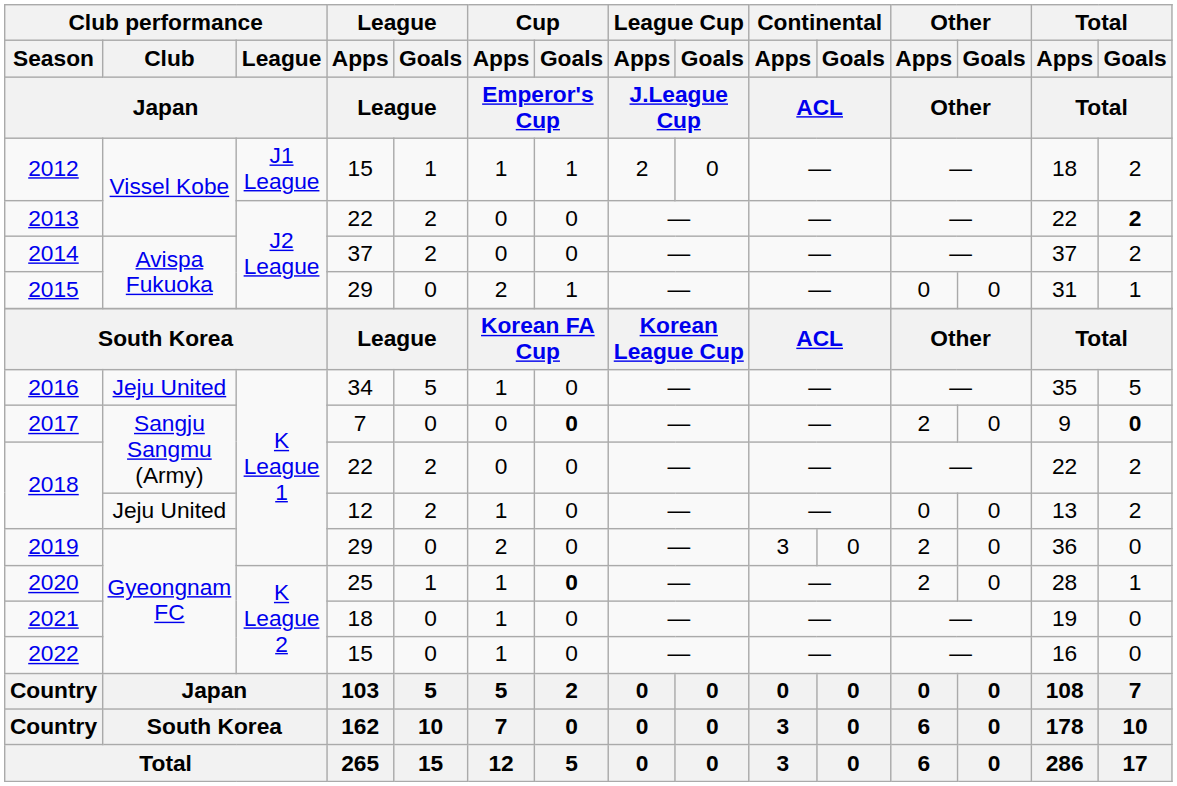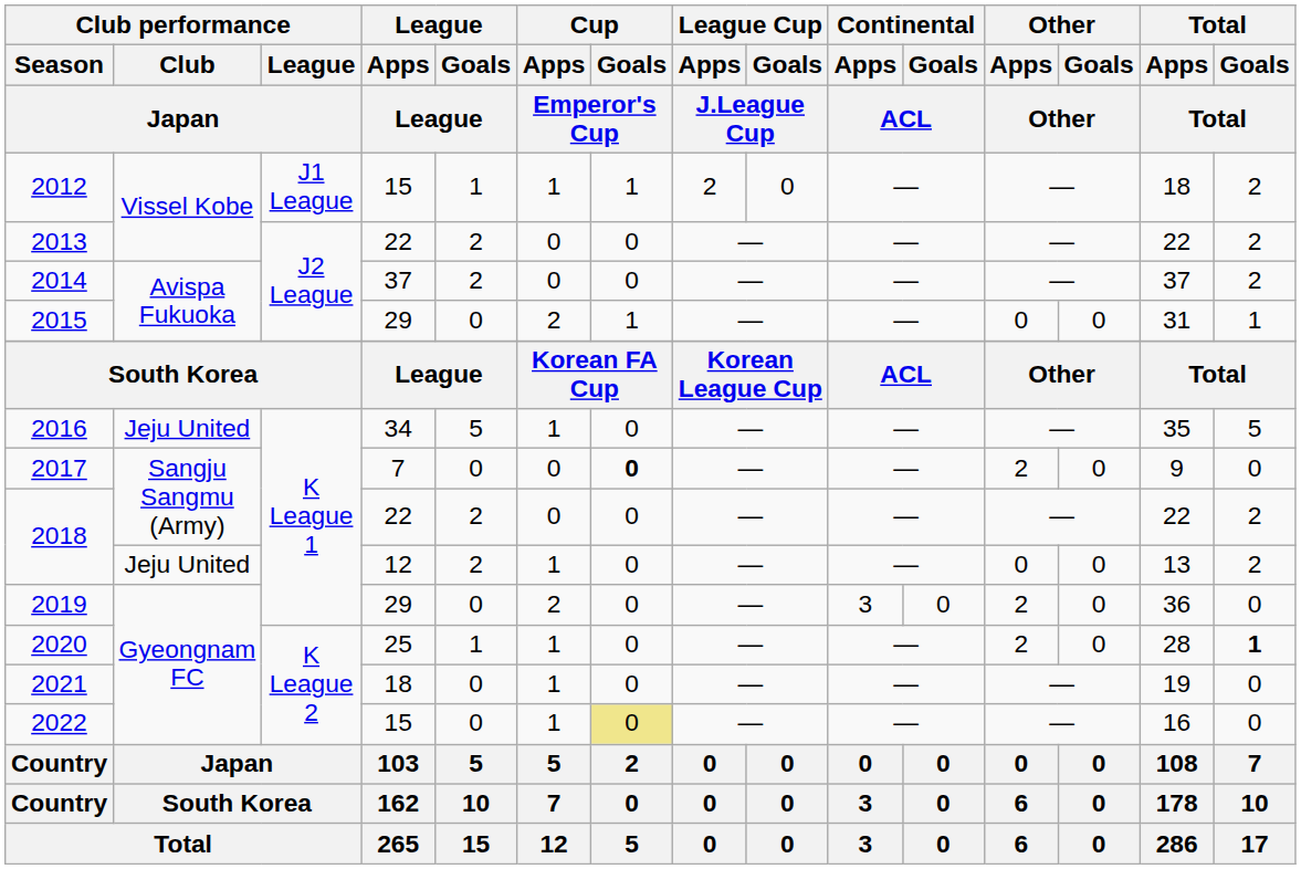2013 | Total / Goals / Total: bold -> normal
2017 | Total / Goals / Total: bold -> normal
2020 | Cup / Goals / Emperor's Cup: bold -> normal
2020 | Total / Goals / Total: normal -> bold
2022 | Cup / Goals / Emperor's Cup: no background -> khaki background
